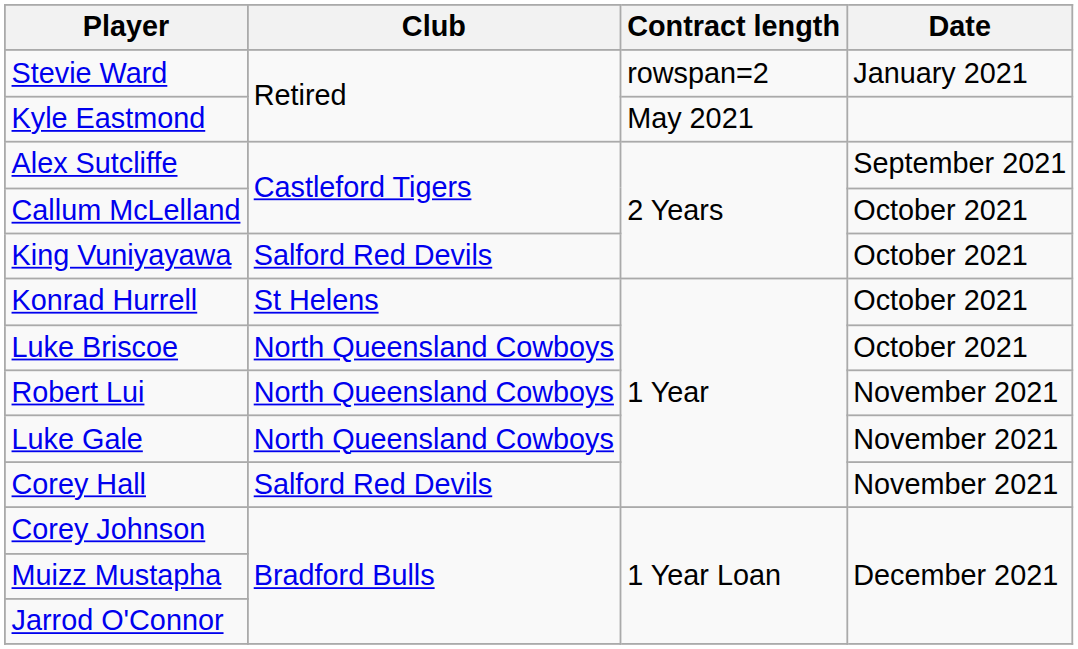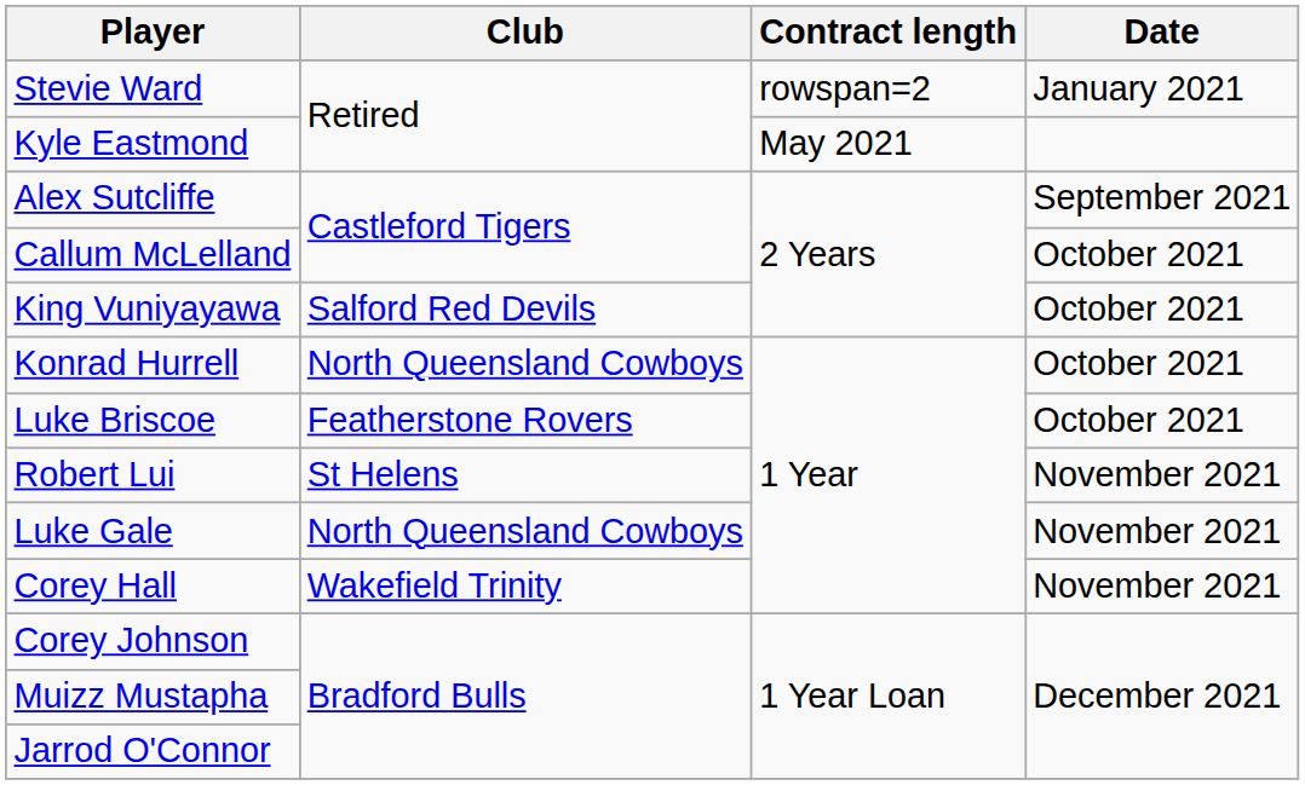Konrad Hurrell | Club: St Helens -> North Queensland Cowboys
Luke Briscoe | Club: North Queensland Cowboys -> Featherstone Rovers
Robert Lui | Club: North Queensland Cowboys -> St Helens
Corey Hall | Club: Salford Red Devils -> Wakefield Trinity
